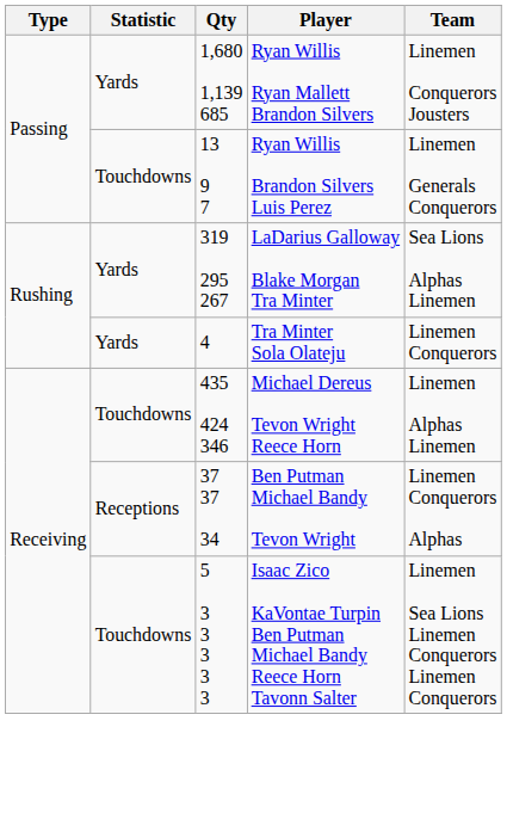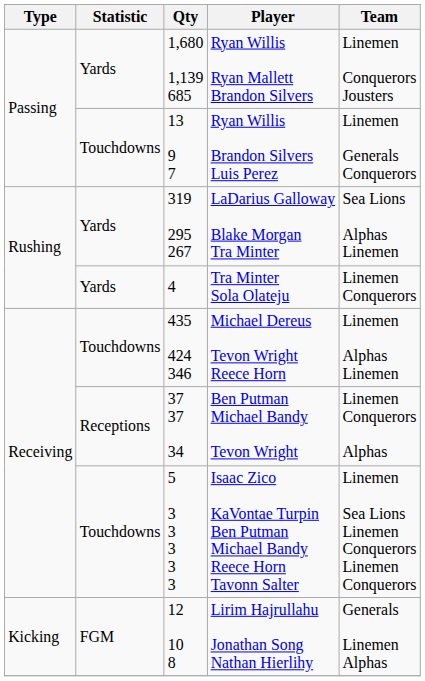+ row: Kicking | FGM | 12 10 8 | Lirim Hajrullahu Jonathan Song Nathan Hierlihy | Generals Linemen Alphas
